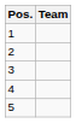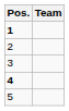1 | Pos.: normal -> bold
4 | Pos.: normal -> bold
